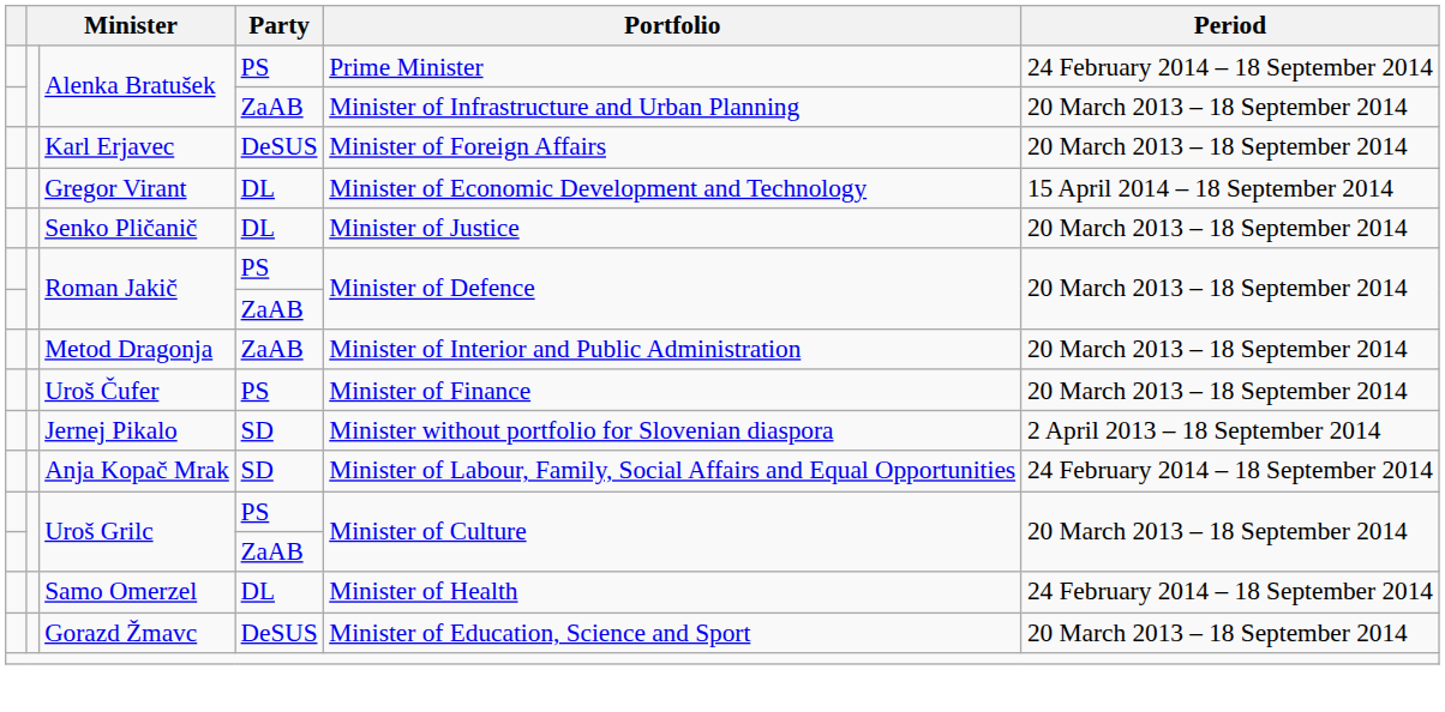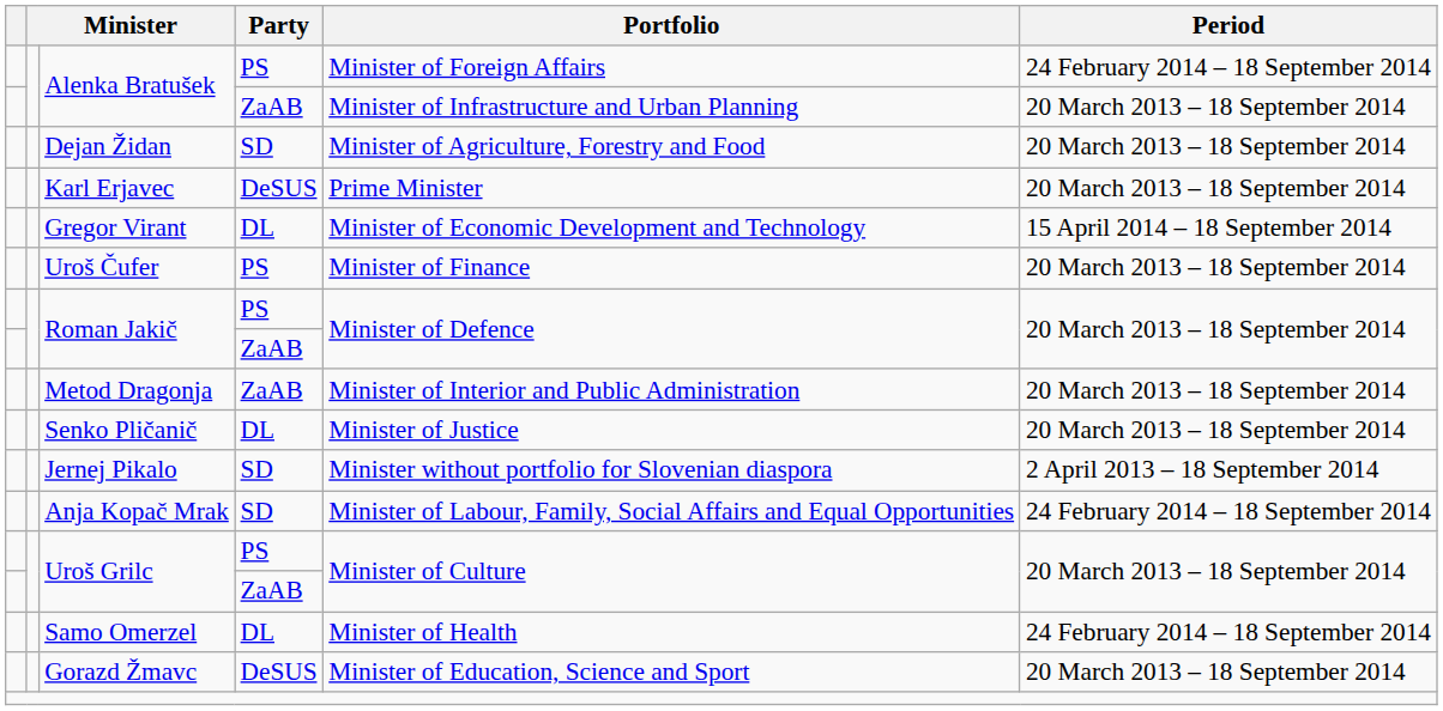Alenka Bratušek / PS | Portfolio: Prime Minister -> Minister of Foreign Affairs
+ row: Dejan Židan | SD | Minister of Agriculture, Forestry and Food | 20 March 2013 – 18 September 2014
Karl Erjavec | Portfolio: Minister of Foreign Affairs -> Prime Minister
rows swapped: Uroš Čufer <-> Senko Pličanič
